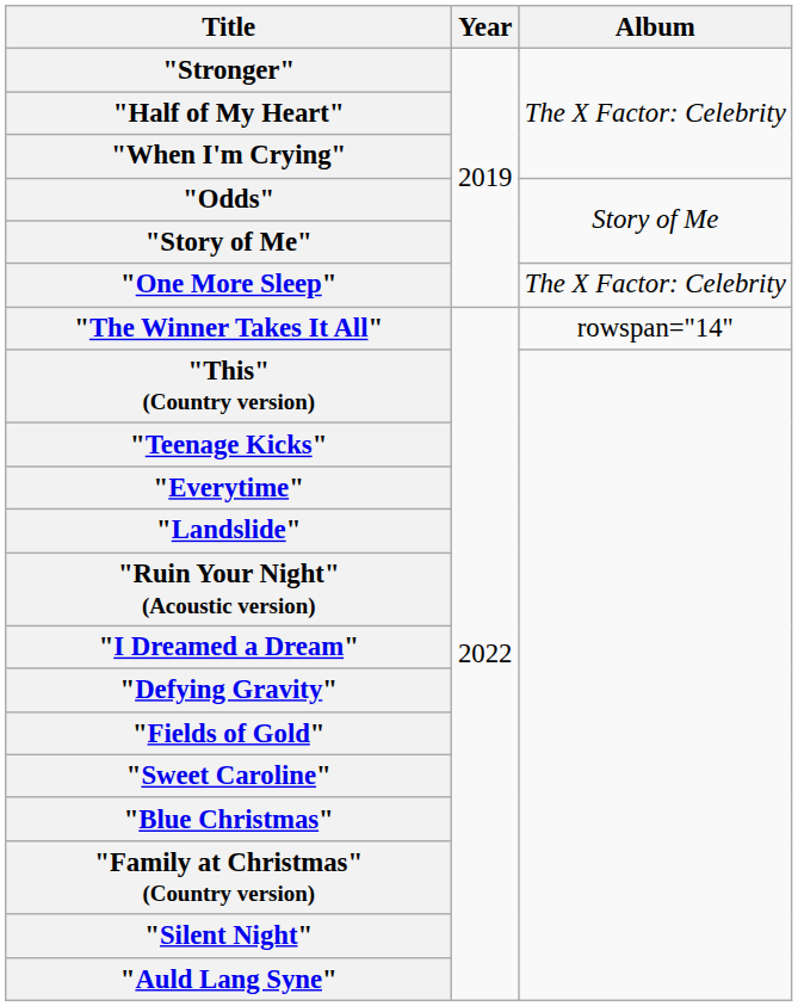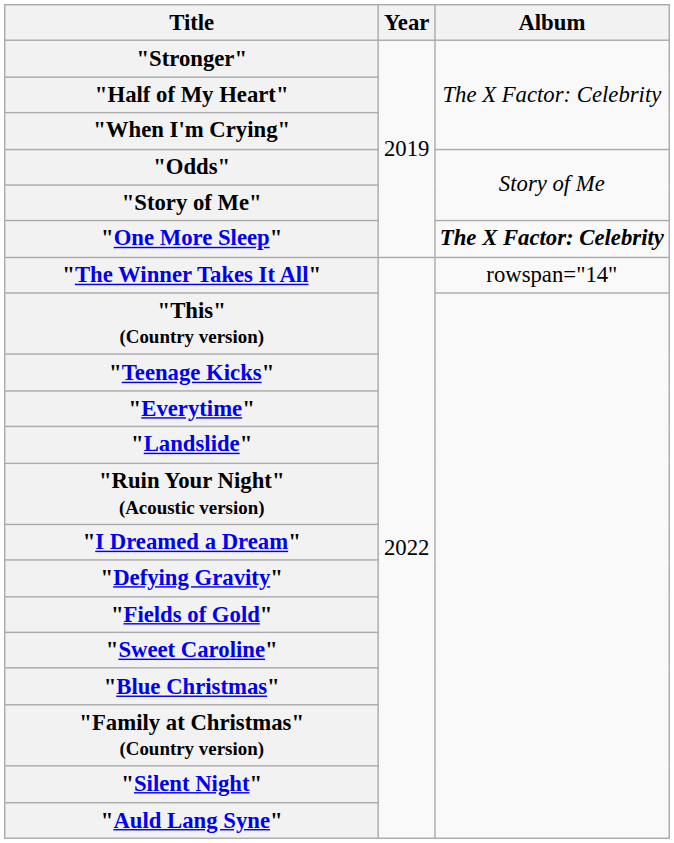"One More Sleep" | Album: normal -> bold
